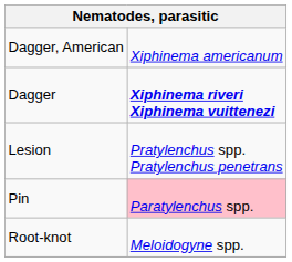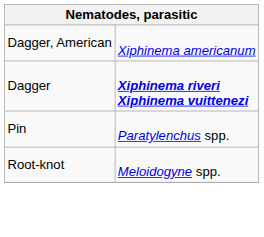- row: Lesion | Pratylenchus spp. Pratylenchus penetrans
Pin | column 2: pink background -> no background
